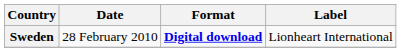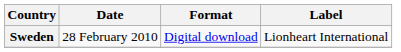Sweden | Format: bold -> normal
